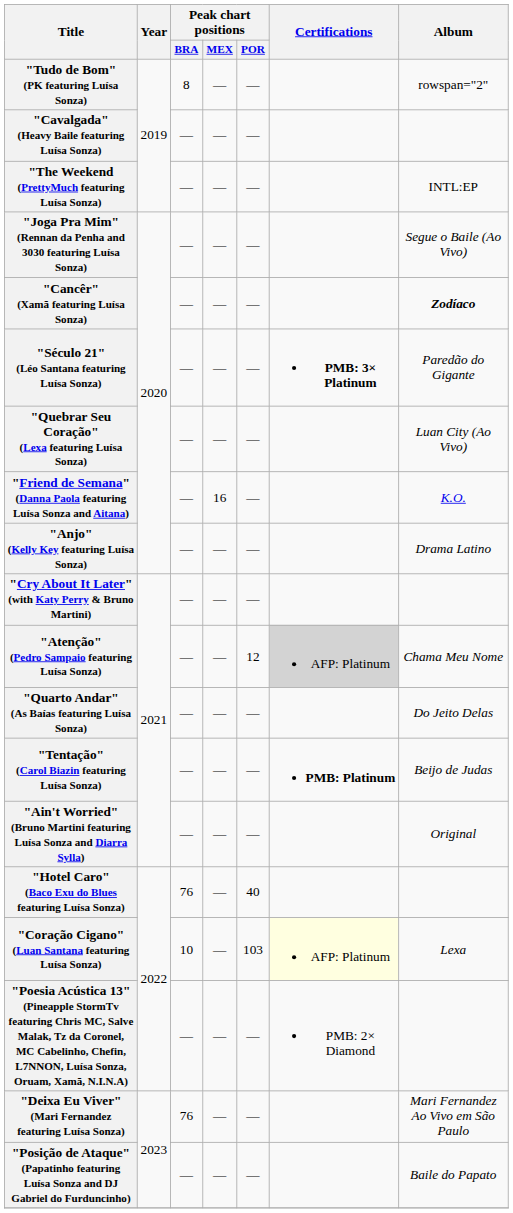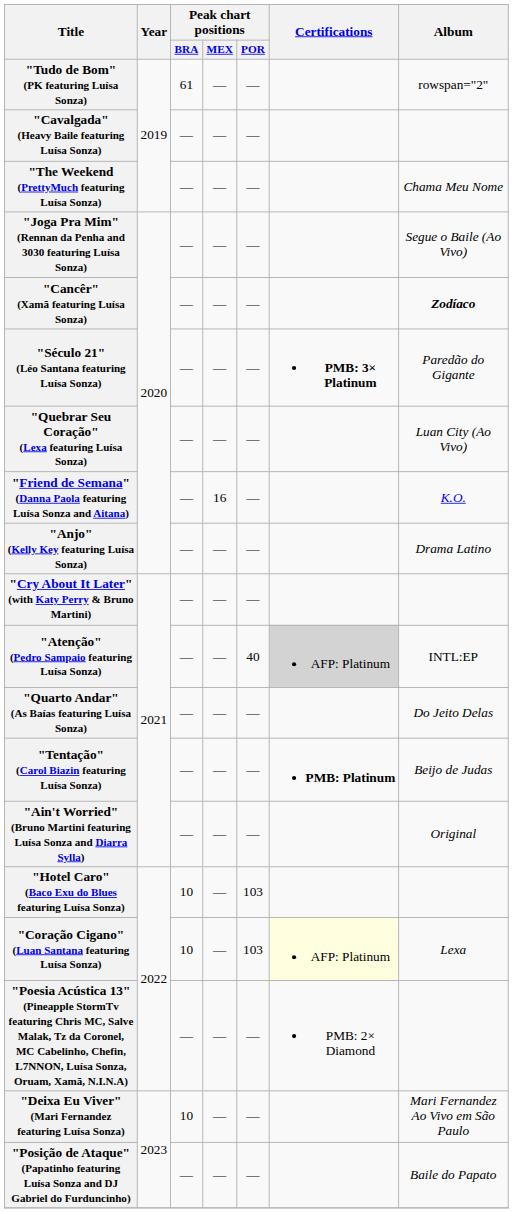"Tudo de Bom" (PK featuring Luísa Sonza) | Peak chart positions / BRA: 8 -> 61
"The Weekend (PrettyMuch featuring Luísa Sonza) | Album: INTL:EP -> Chama Meu Nome
"Atenção" (Pedro Sampaio featuring Luísa Sonza) | Peak chart positions / POR: 12 -> 40
"Atenção" (Pedro Sampaio featuring Luísa Sonza) | Album: Chama Meu Nome -> INTL:EP
"Hotel Caro" (Baco Exu do Blues featuring Luísa Sonza) | Peak chart positions / BRA: 76 -> 10
"Hotel Caro" (Baco Exu do Blues featuring Luísa Sonza) | Peak chart positions / POR: 40 -> 103
"Deixa Eu Viver" (Mari Fernandez featuring Luísa Sonza) | Peak chart positions / BRA: 76 -> 10
